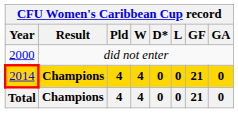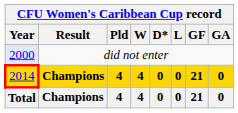did not enter | Year: no background -> lavender background
